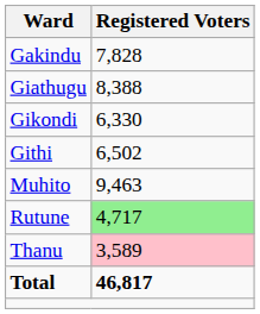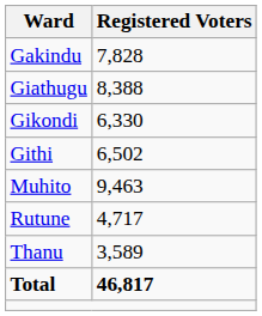Rutune | Registered Voters: lightgreen background -> no background
Thanu | Registered Voters: pink background -> no background
